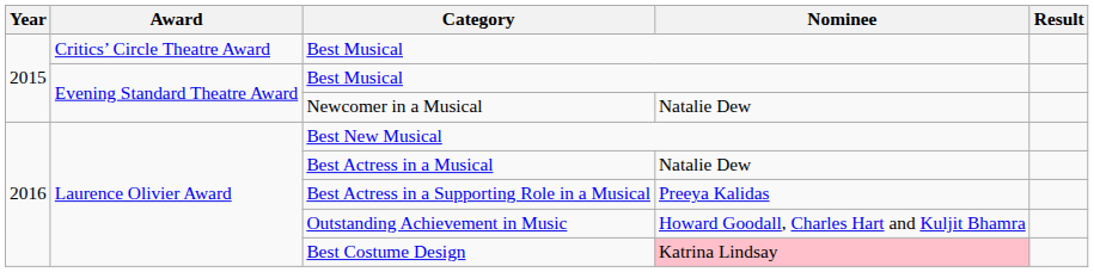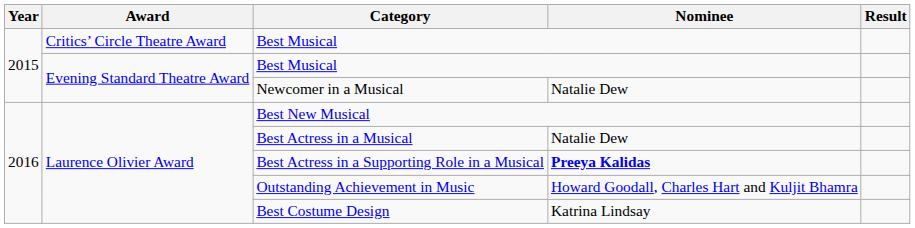Best Actress in a Supporting Role in a Musical | Nominee: normal -> bold
Best Costume Design | Nominee: pink background -> no background
